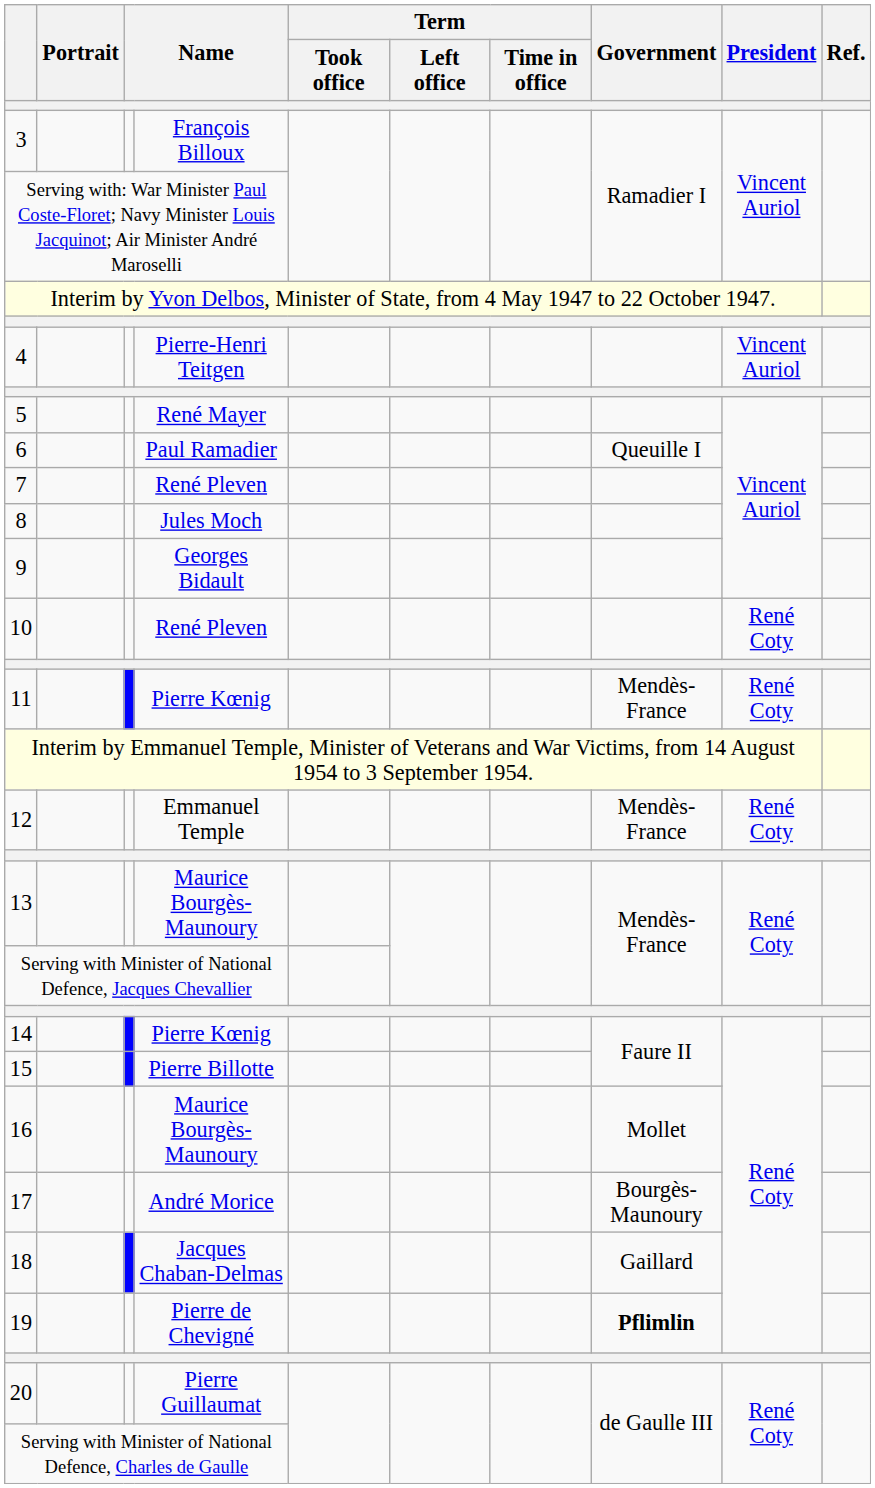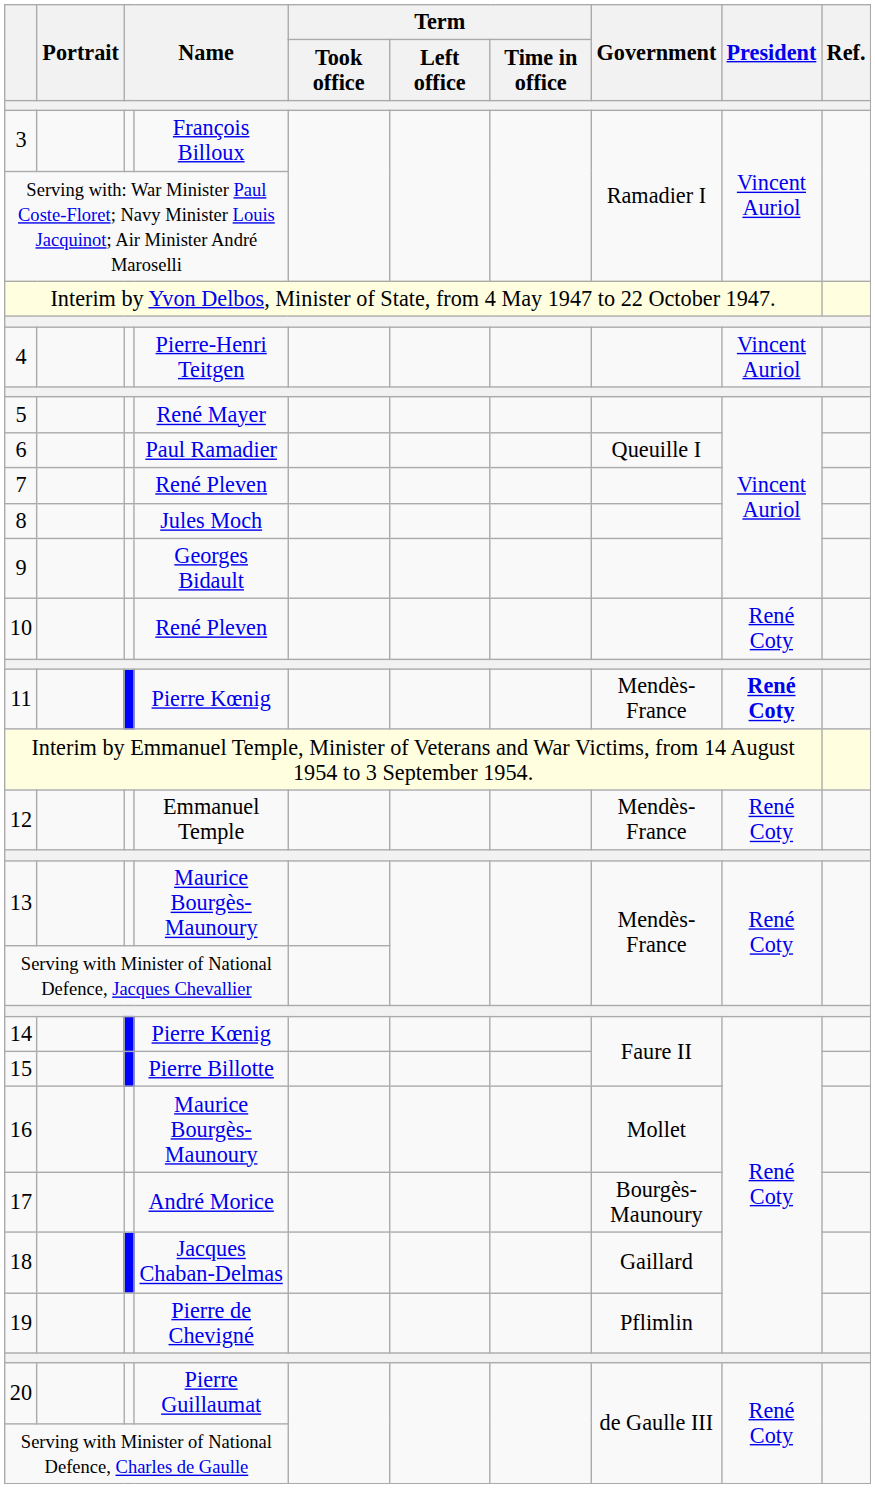11 | President: normal -> bold
19 | Government: bold -> normal
